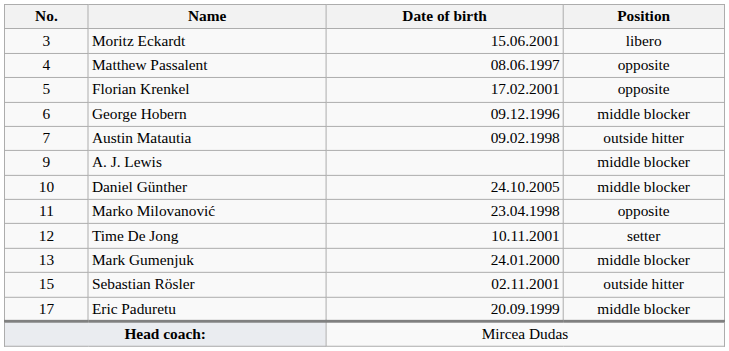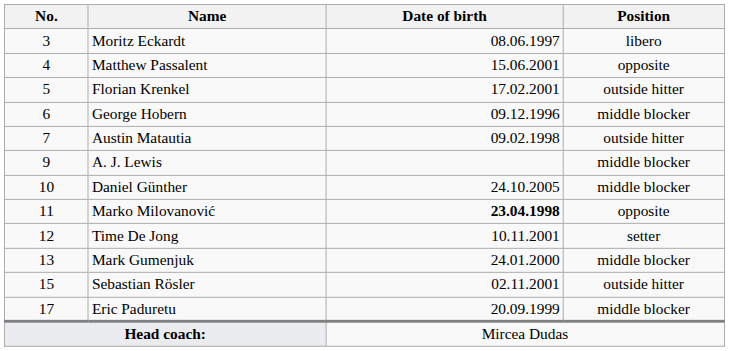Moritz Eckardt | Date of birth: 15.06.2001 -> 08.06.1997
Matthew Passalent | Date of birth: 08.06.1997 -> 15.06.2001
Florian Krenkel | Position: opposite -> outside hitter
Marko Milovanović | Date of birth: normal -> bold
